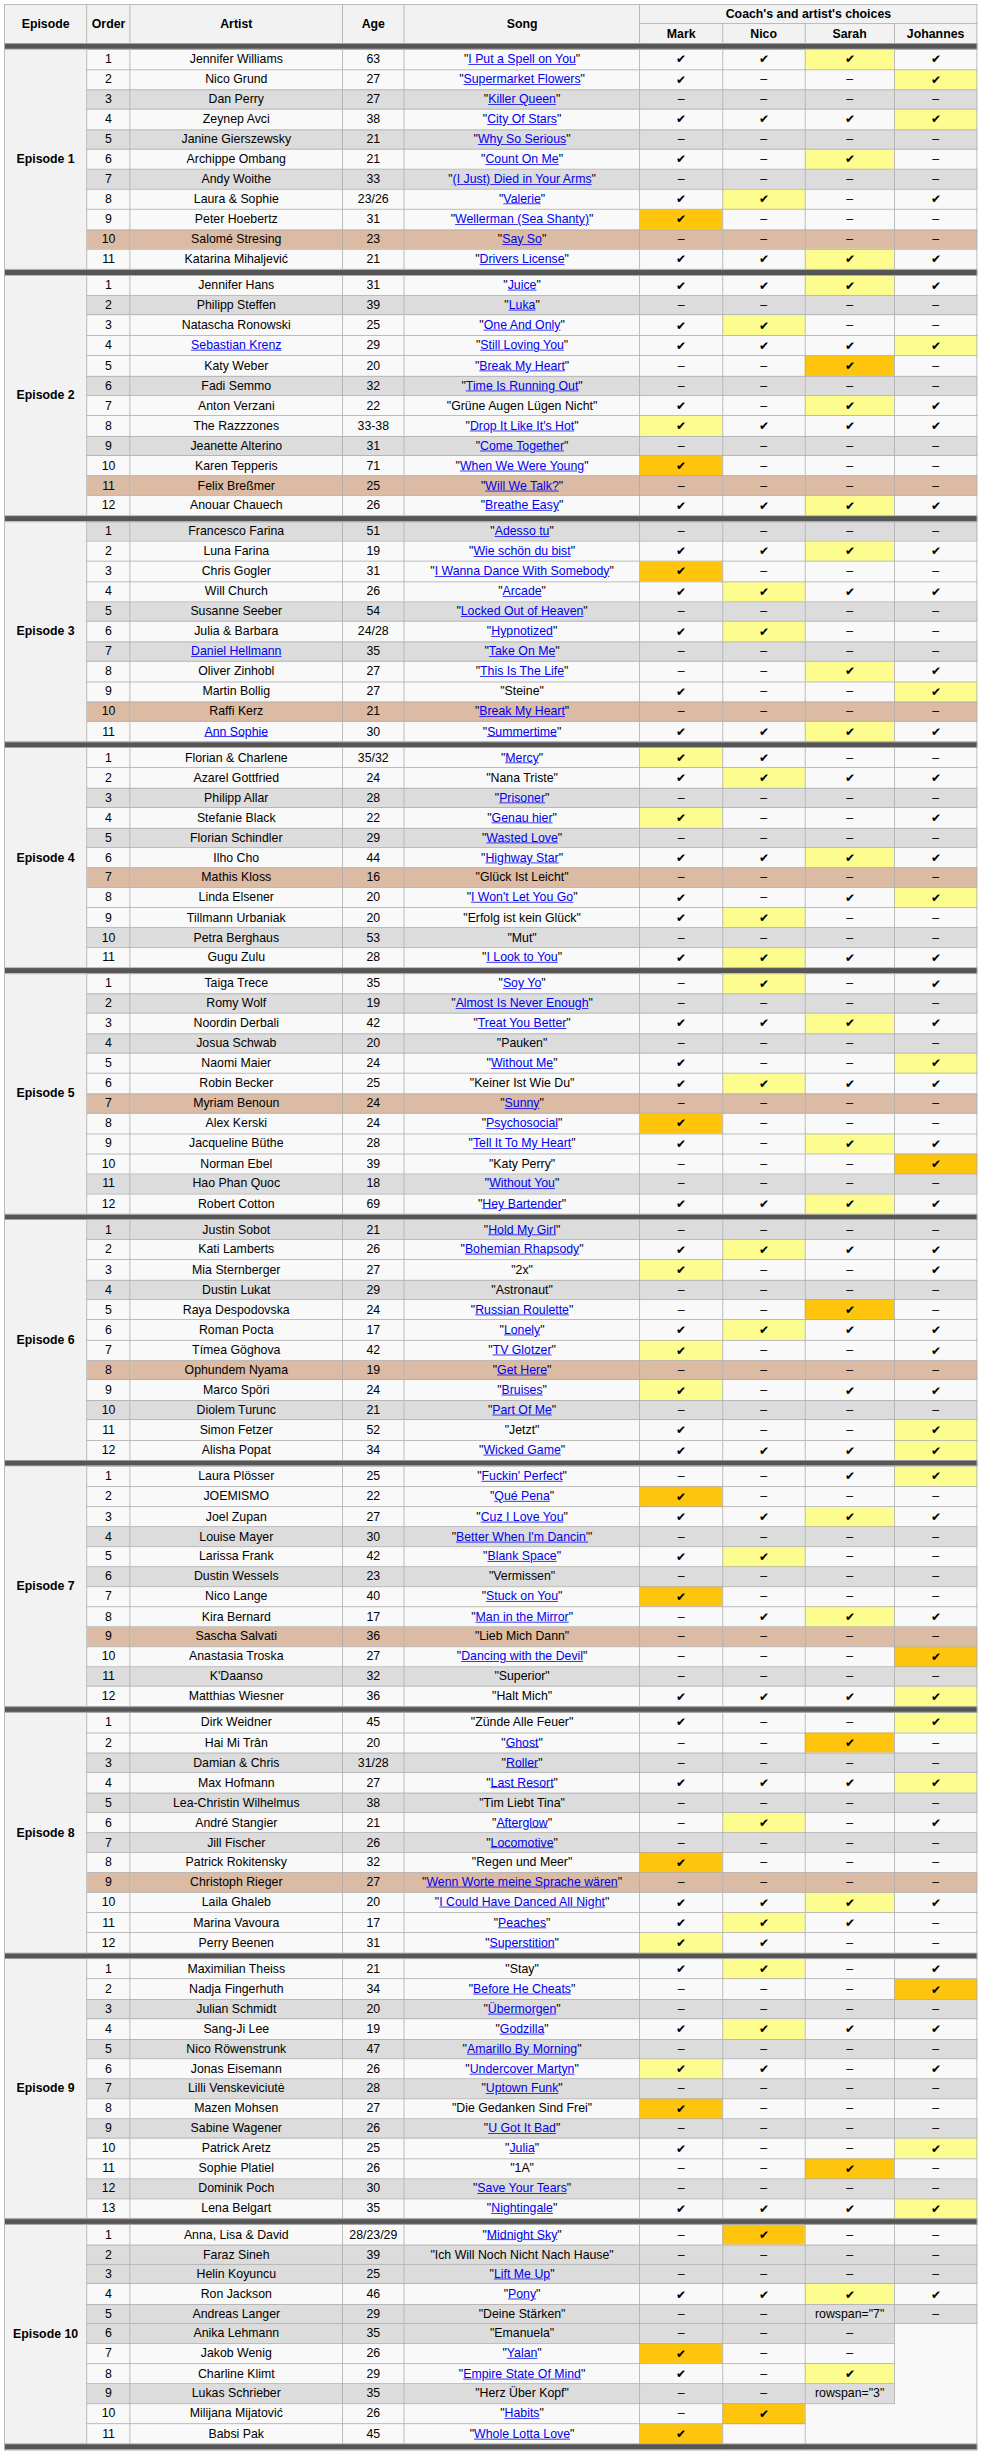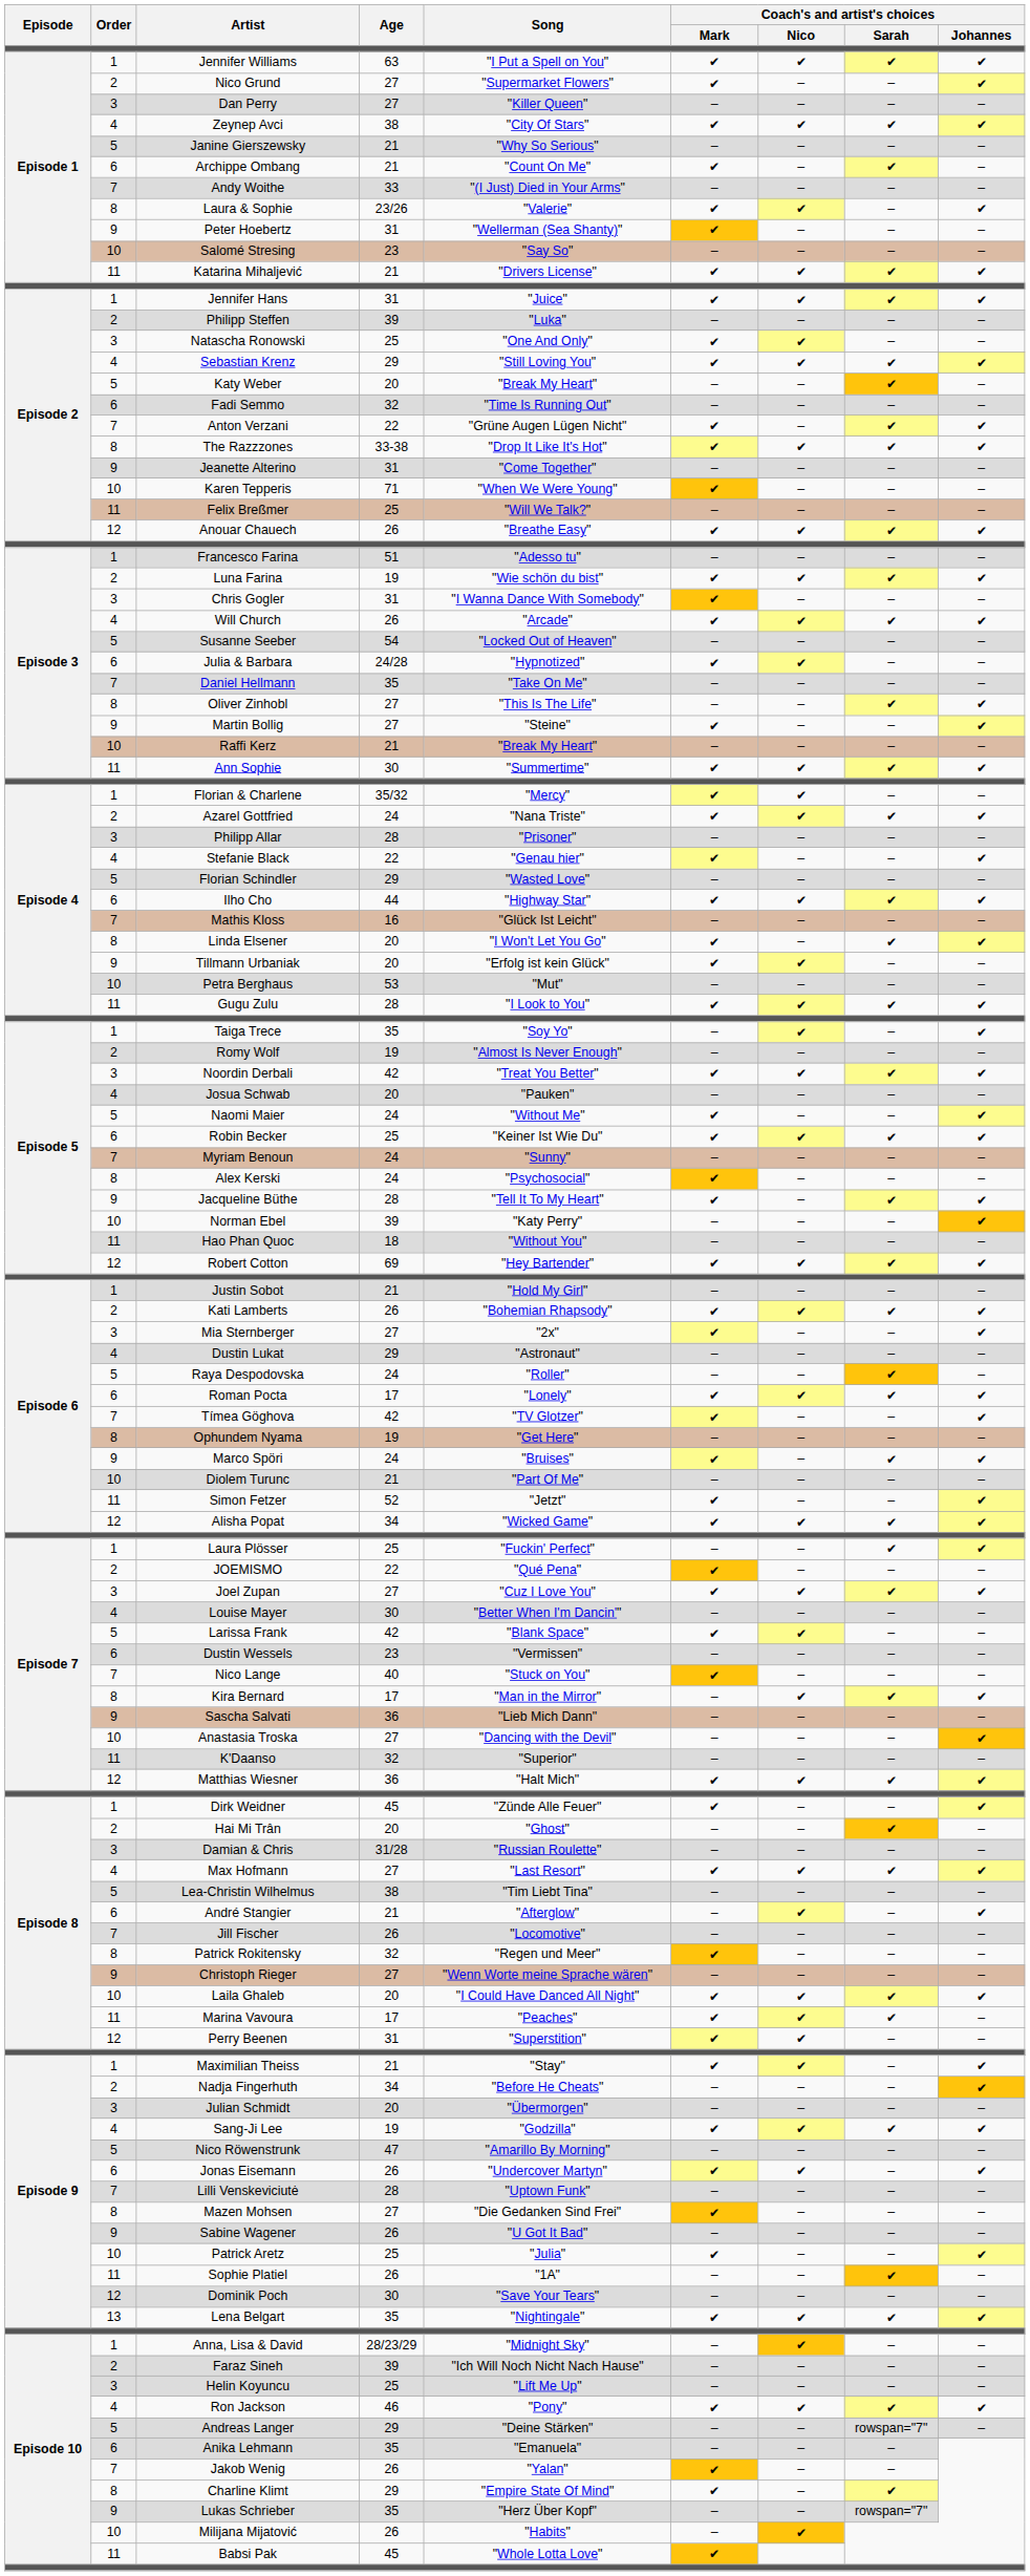Raya Despodovska | Song: "Russian Roulette" -> "Roller"
Damian & Chris | Song: "Roller" -> "Russian Roulette"
Lukas Schrieber | Coach's and artist's choices / Sarah: rowspan="3" -> rowspan="7"
